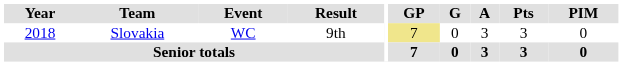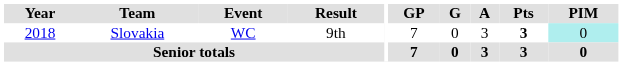Slovakia | GP: khaki background -> no background
Slovakia | Pts: normal -> bold
Slovakia | PIM: no background -> paleturquoise background
